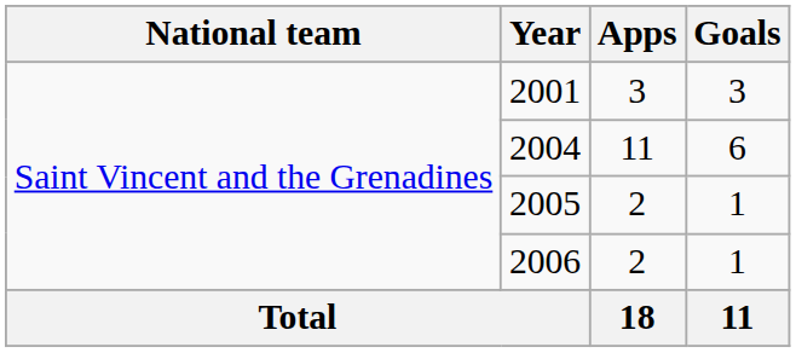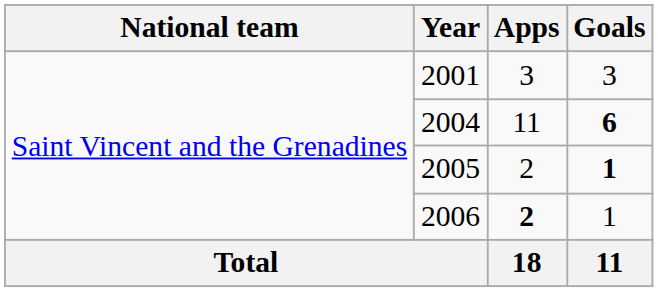2004 | Goals: normal -> bold
2005 | Goals: normal -> bold
2006 | Apps: normal -> bold
